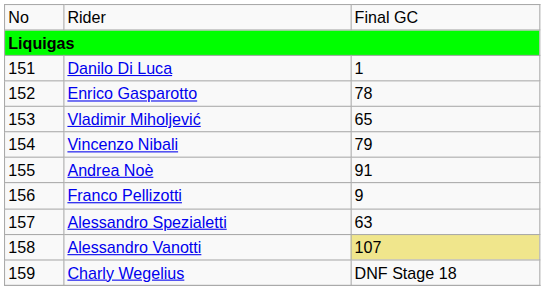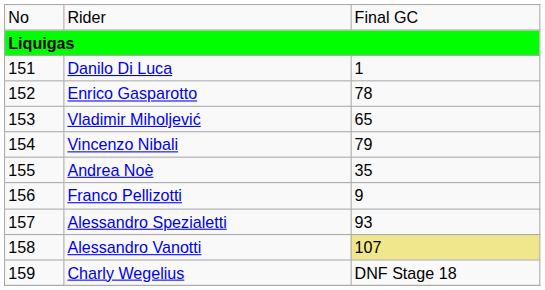Andrea Noè | column 3: 91 -> 35
Alessandro Spezialetti | column 3: 63 -> 93
